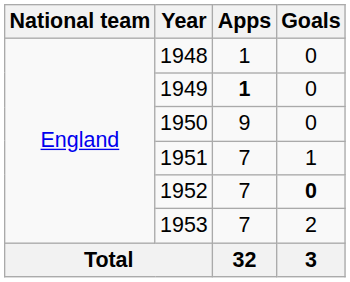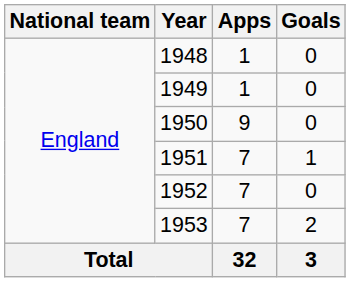1949 | Apps: bold -> normal
1952 | Goals: bold -> normal
